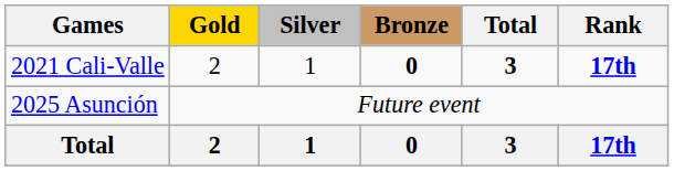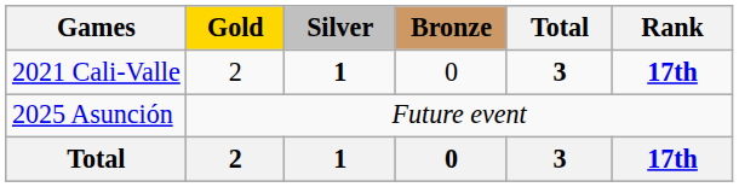2021 Cali-Valle | Silver: normal -> bold
2021 Cali-Valle | Bronze: bold -> normal
